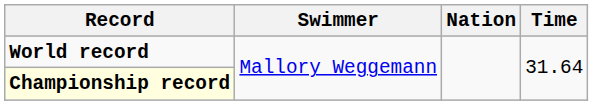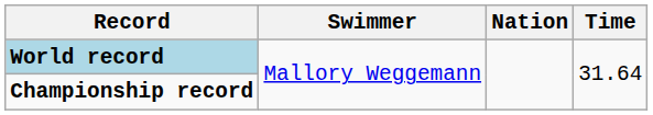World record | Record: no background -> lightblue background
Championship record | Record: lightyellow background -> no background
